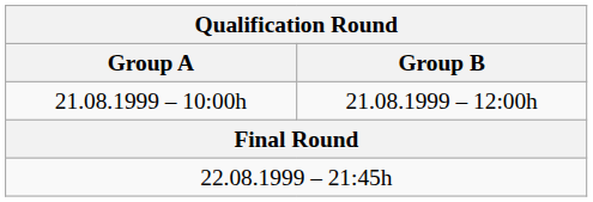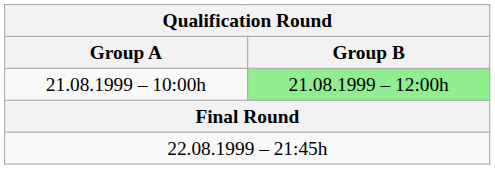21.08.1999 – 10:00h | Group B: no background -> lightgreen background
